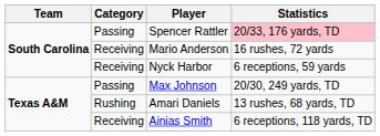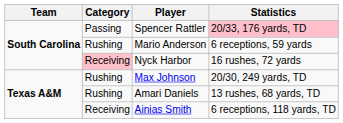Mario Anderson | Category: Receiving -> Rushing
Mario Anderson | Statistics: 16 rushes, 72 yards -> 6 receptions, 59 yards
Nyck Harbor | Category: no background -> pink background
Nyck Harbor | Statistics: 6 receptions, 59 yards -> 16 rushes, 72 yards
Max Johnson | Category: Passing -> Rushing
